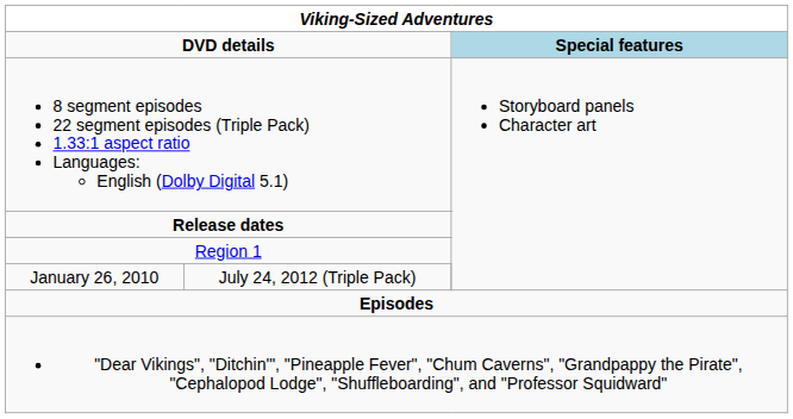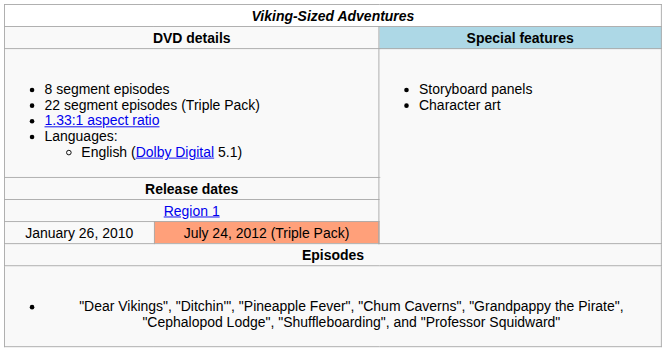January 26, 2010 | column 2: no background -> lightsalmon background
